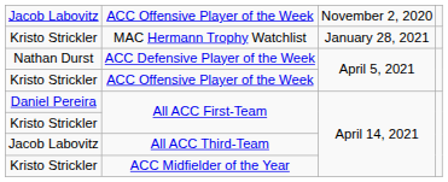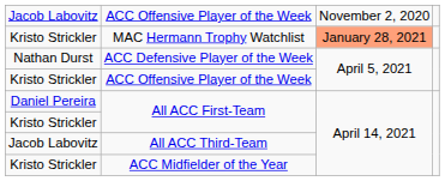MAC Hermann Trophy Watchlist | column 3: no background -> lightsalmon background
